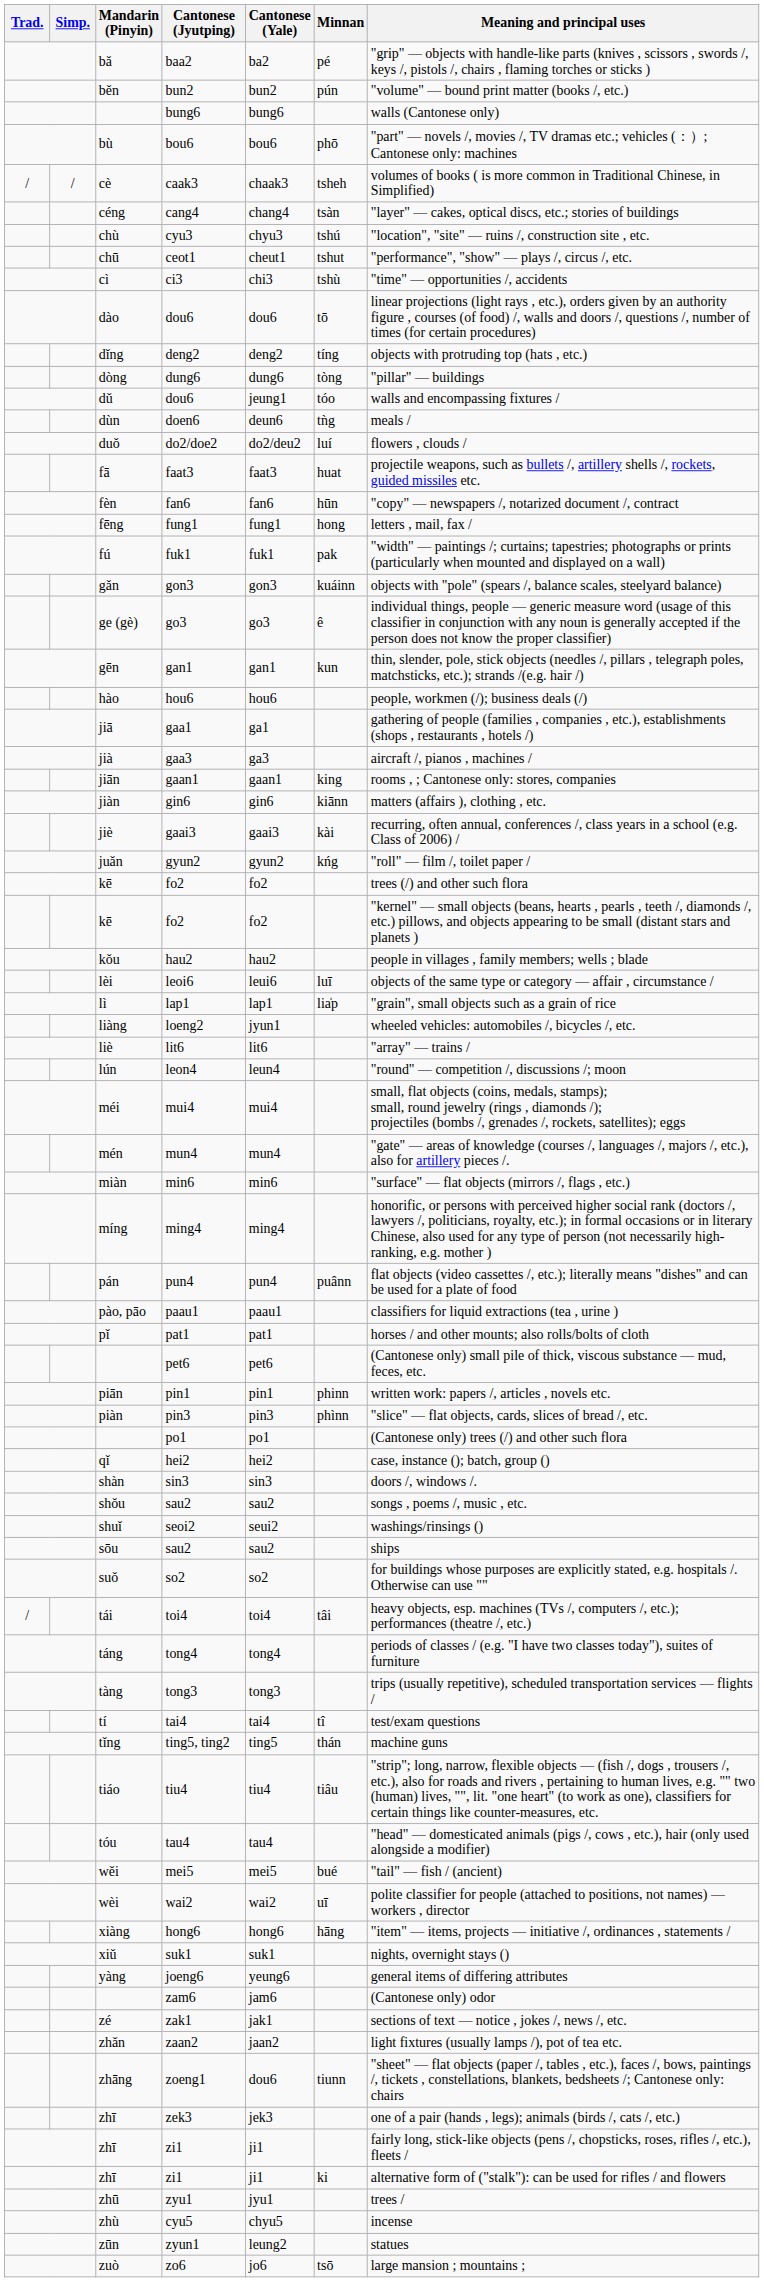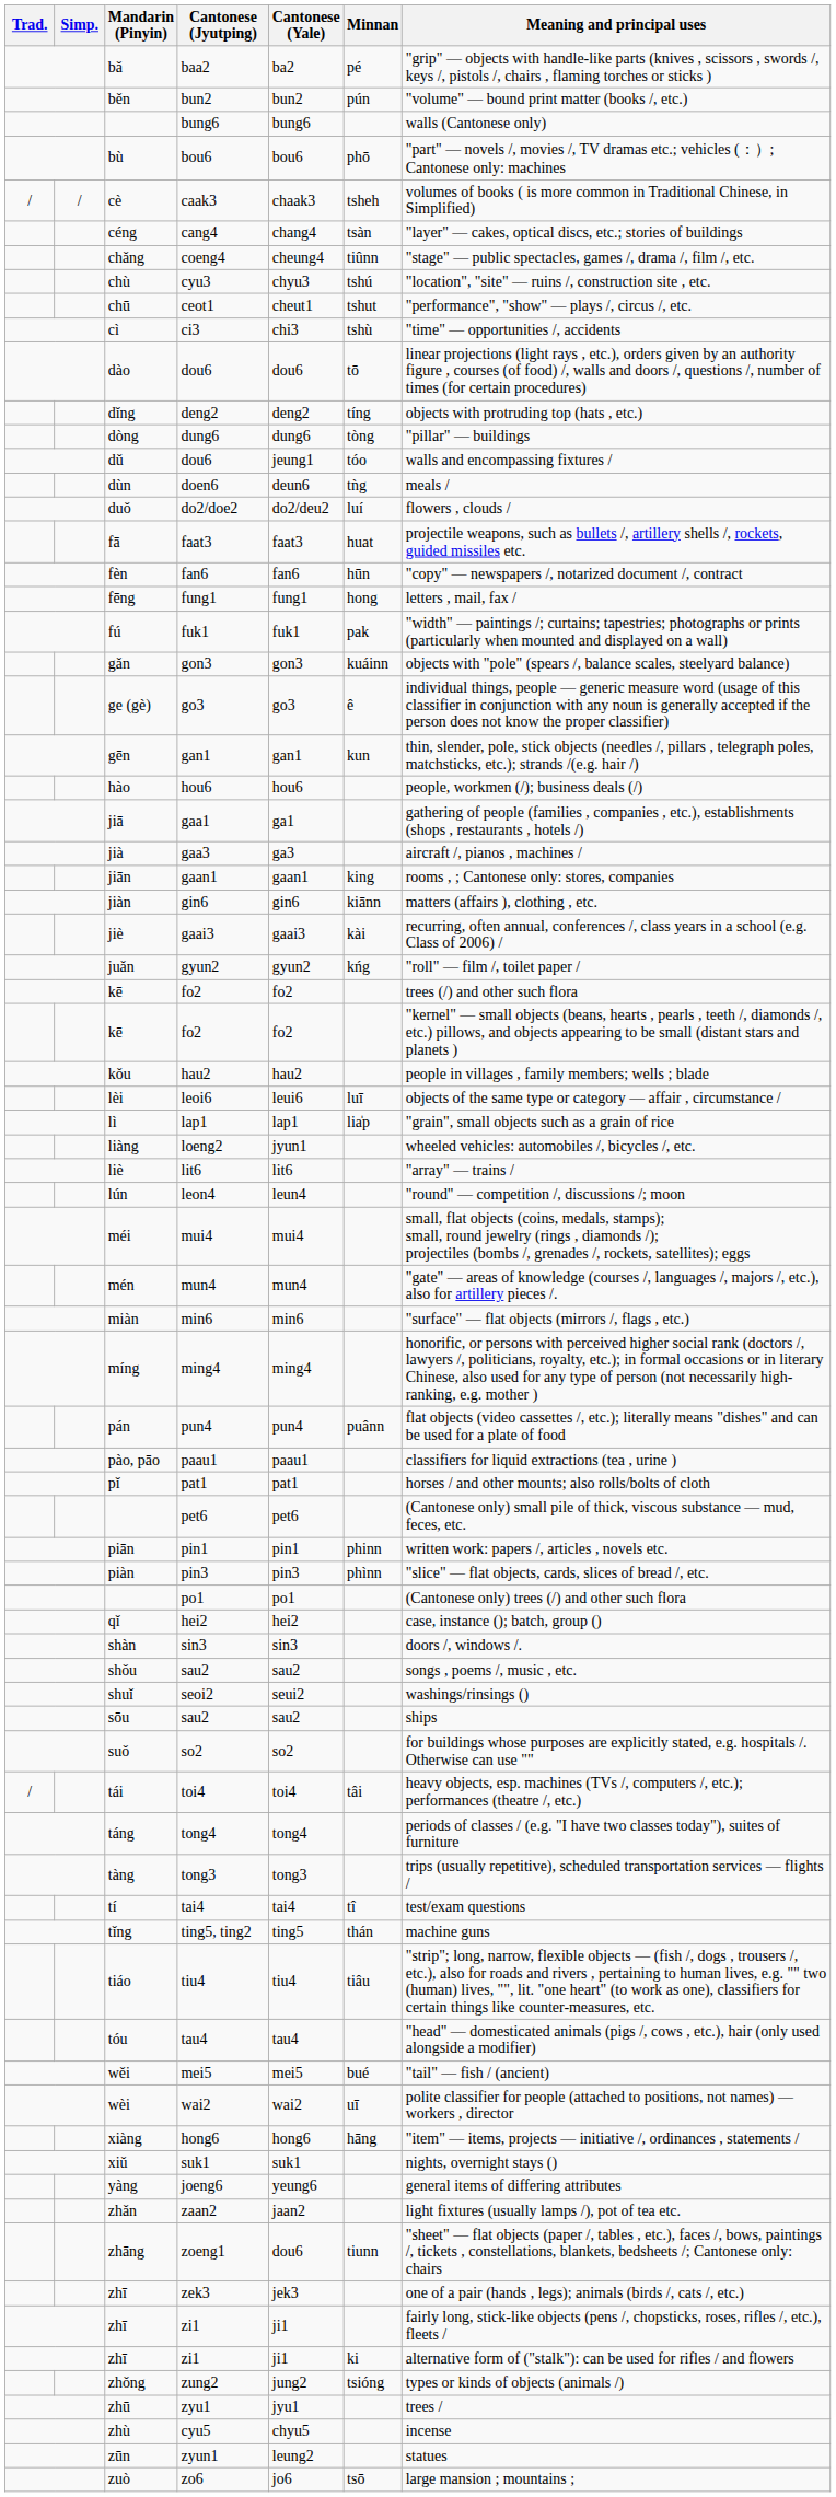+ row: chǎng | coeng4 | cheung4 | tiûnn | "stage" — public spectacles, games /, drama /, film /, etc.
- row: zam6 | jam6 | (Cantonese only) odor
- row: zé | zak1 | jak1 | sections of text — notice , jokes /, news /, etc.
+ row: zhǒng | zung2 | jung2 | tsióng | types or kinds of objects (animals /)
